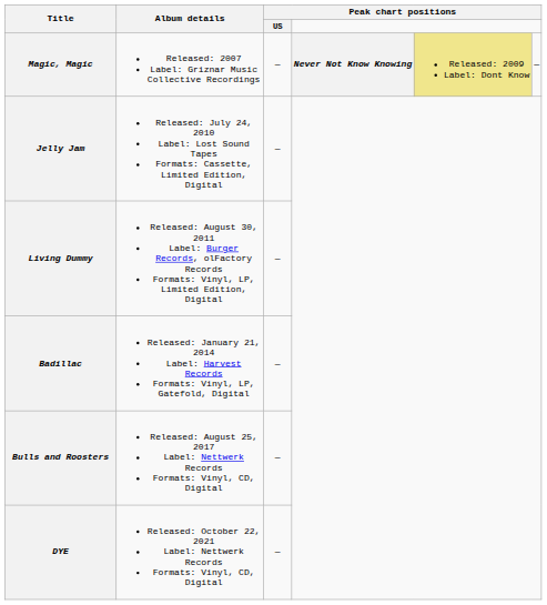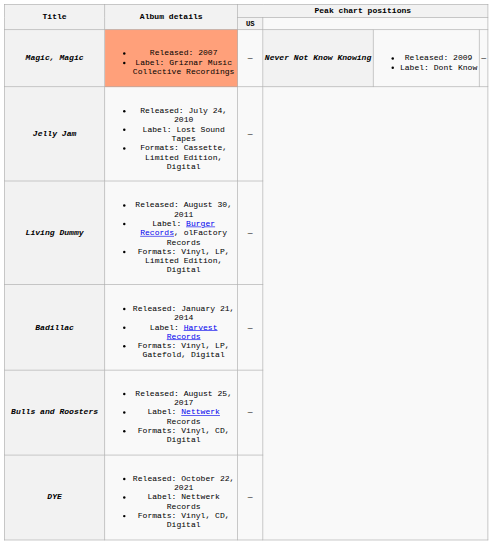Magic, Magic | Album details: no background -> lightsalmon background
Magic, Magic | column 5: khaki background -> no background
